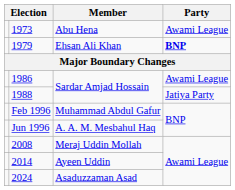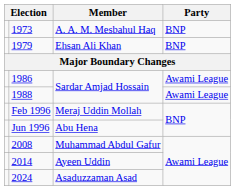1973 | Member: Abu Hena -> A. A. M. Mesbahul Haq
1973 | Party: Awami League -> BNP
1979 | Party: bold -> normal
1988 | Party: Jatiya Party -> Awami League
Feb 1996 | Member: Muhammad Abdul Gafur -> Meraj Uddin Mollah
Jun 1996 | Member: A. A. M. Mesbahul Haq -> Abu Hena
2008 | Member: Meraj Uddin Mollah -> Muhammad Abdul Gafur
